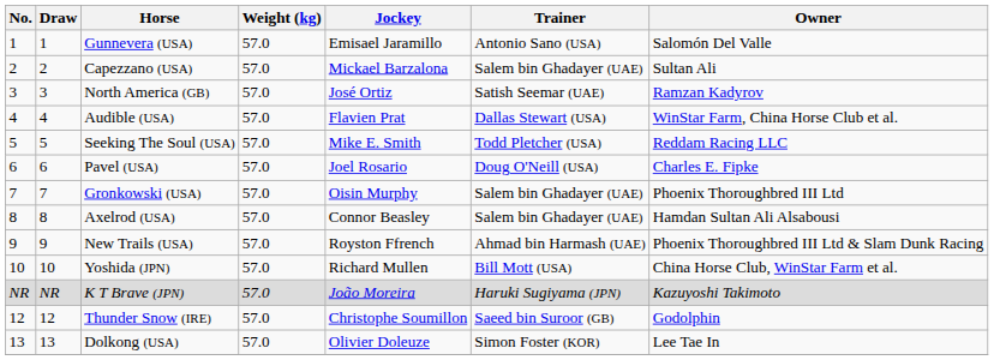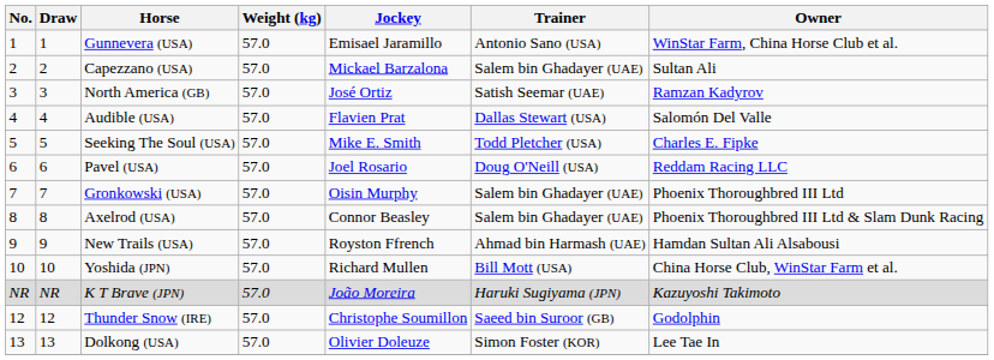Gunnevera (USA) | Owner: Salomón Del Valle -> WinStar Farm, China Horse Club et al.
Audible (USA) | Owner: WinStar Farm, China Horse Club et al. -> Salomón Del Valle
Seeking The Soul (USA) | Owner: Reddam Racing LLC -> Charles E. Fipke
Pavel (USA) | Owner: Charles E. Fipke -> Reddam Racing LLC
Axelrod (USA) | Owner: Hamdan Sultan Ali Alsabousi -> Phoenix Thoroughbred III Ltd & Slam Dunk Racing
New Trails (USA) | Owner: Phoenix Thoroughbred III Ltd & Slam Dunk Racing -> Hamdan Sultan Ali Alsabousi
